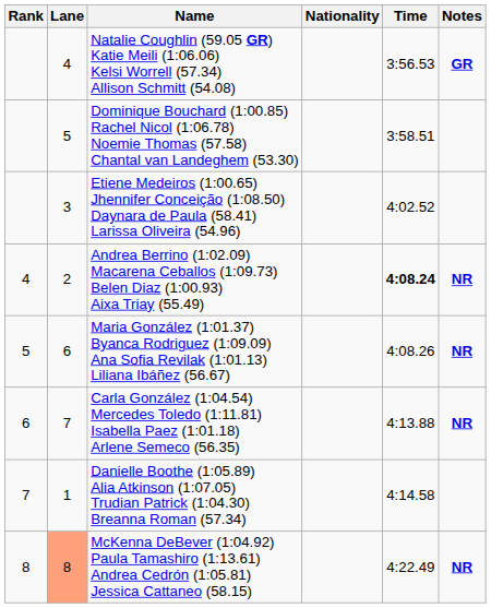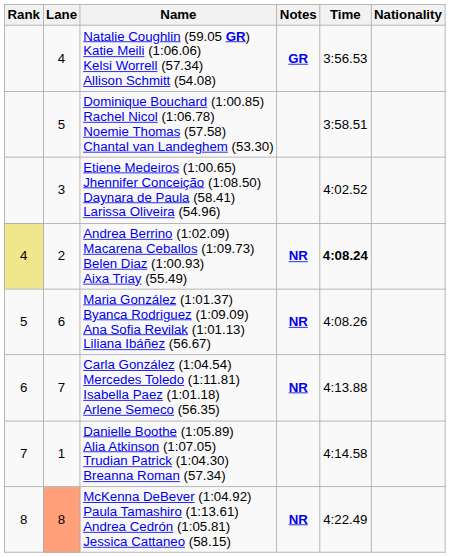columns swapped: Nationality <-> Notes
row 5 | Rank: no background -> khaki background
